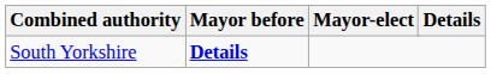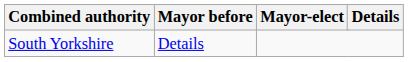South Yorkshire | column 2: bold -> normal
